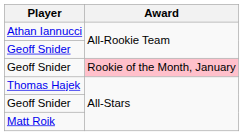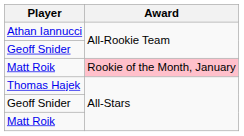row 4 | Player: Geoff Snider -> Matt Roik
